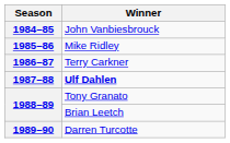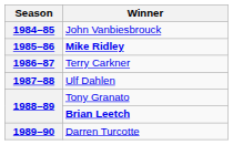Mike Ridley | Winner: normal -> bold
Ulf Dahlen | Winner: bold -> normal
Brian Leetch | Winner: normal -> bold
